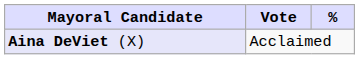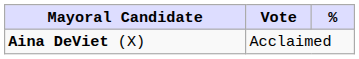Aina DeViet (X) | Mayoral Candidate: lavender background -> no background
